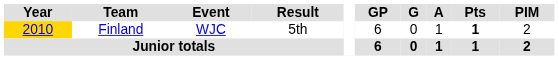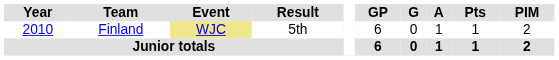Finland | Year: gold background -> no background
Finland | Event: no background -> khaki background
Finland | Pts: bold -> normal
